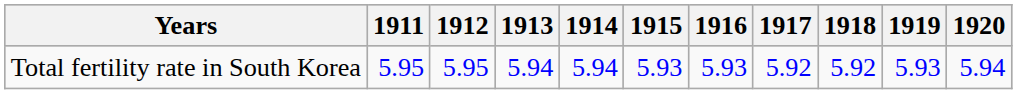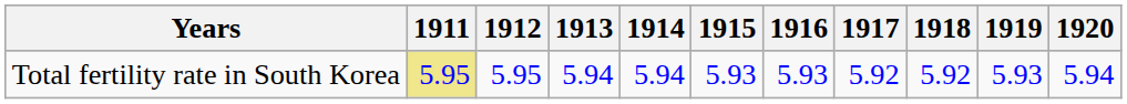row 2 | 1911: no background -> khaki background
